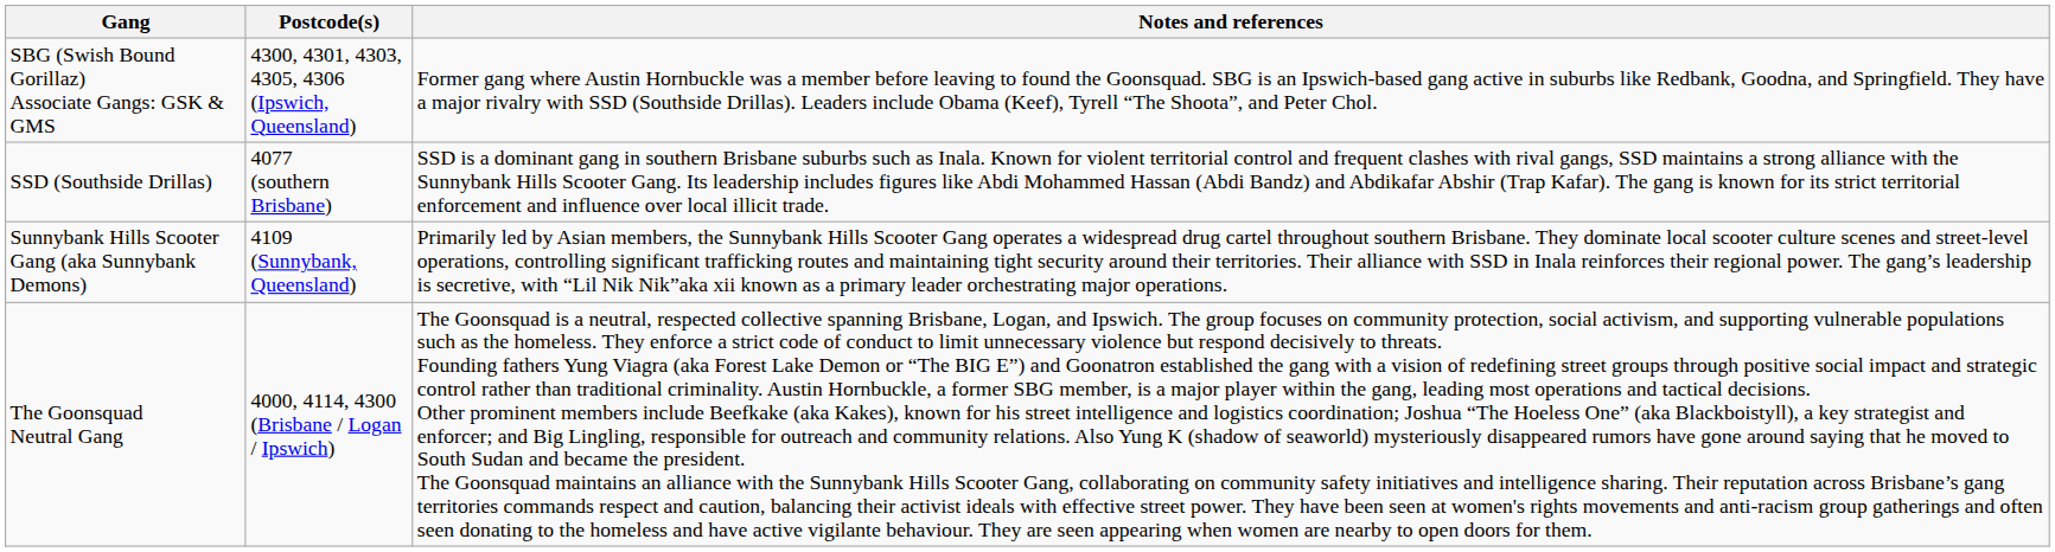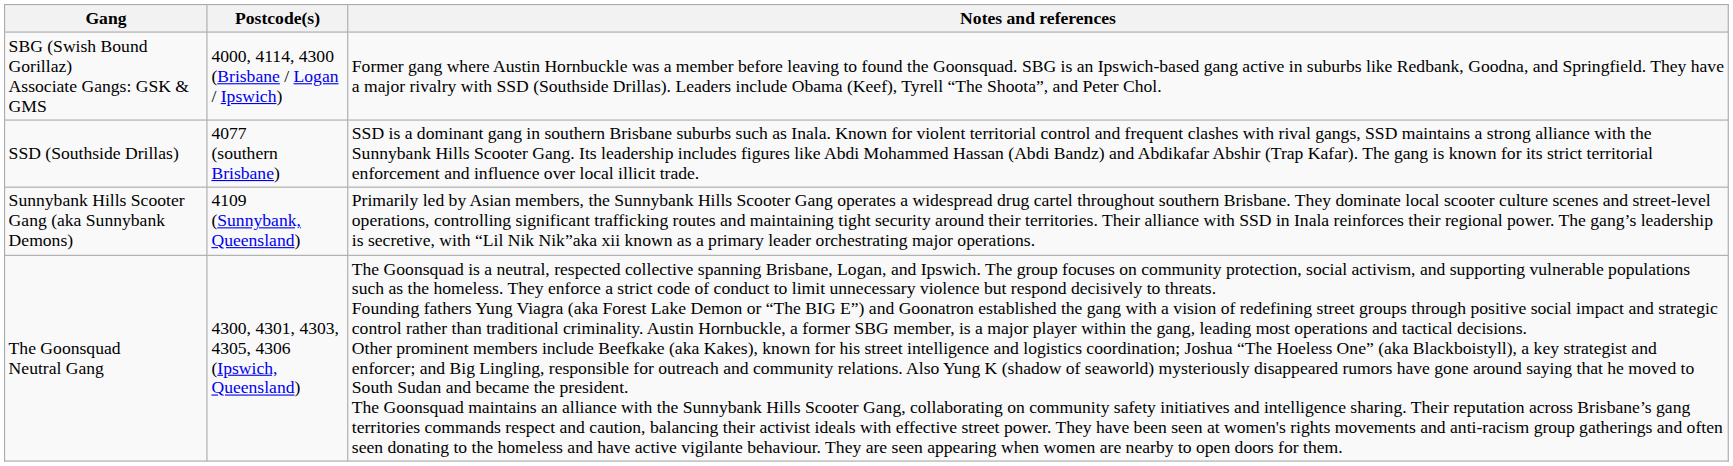SBG (Swish Bound Gorillaz) Associate Gangs: GSK & GMS | Postcode(s): 4300, 4301, 4303, 4305, 4306 (Ipswich, Queensland) -> 4000, 4114, 4300 (Brisbane / Logan / Ipswich)
The Goonsquad Neutral Gang | Postcode(s): 4000, 4114, 4300 (Brisbane / Logan / Ipswich) -> 4300, 4301, 4303, 4305, 4306 (Ipswich, Queensland)
